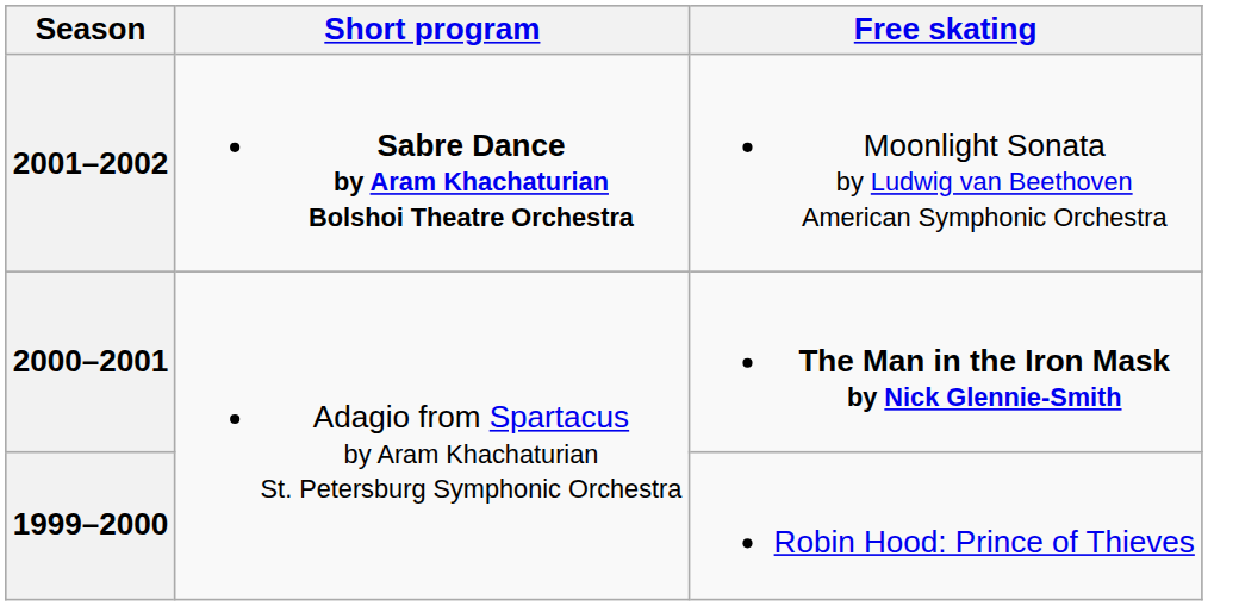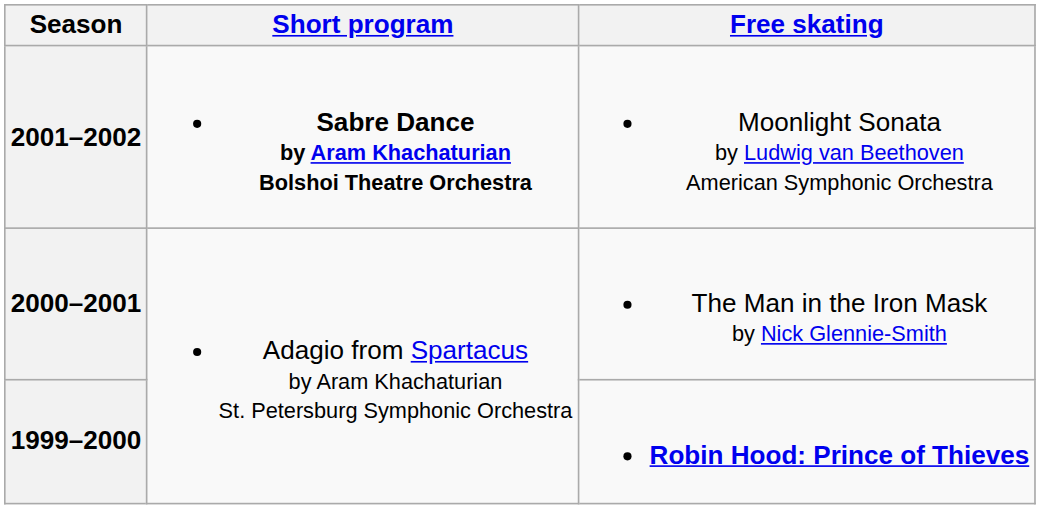2000–2001 | Free skating: bold -> normal
1999–2000 | Free skating: normal -> bold
